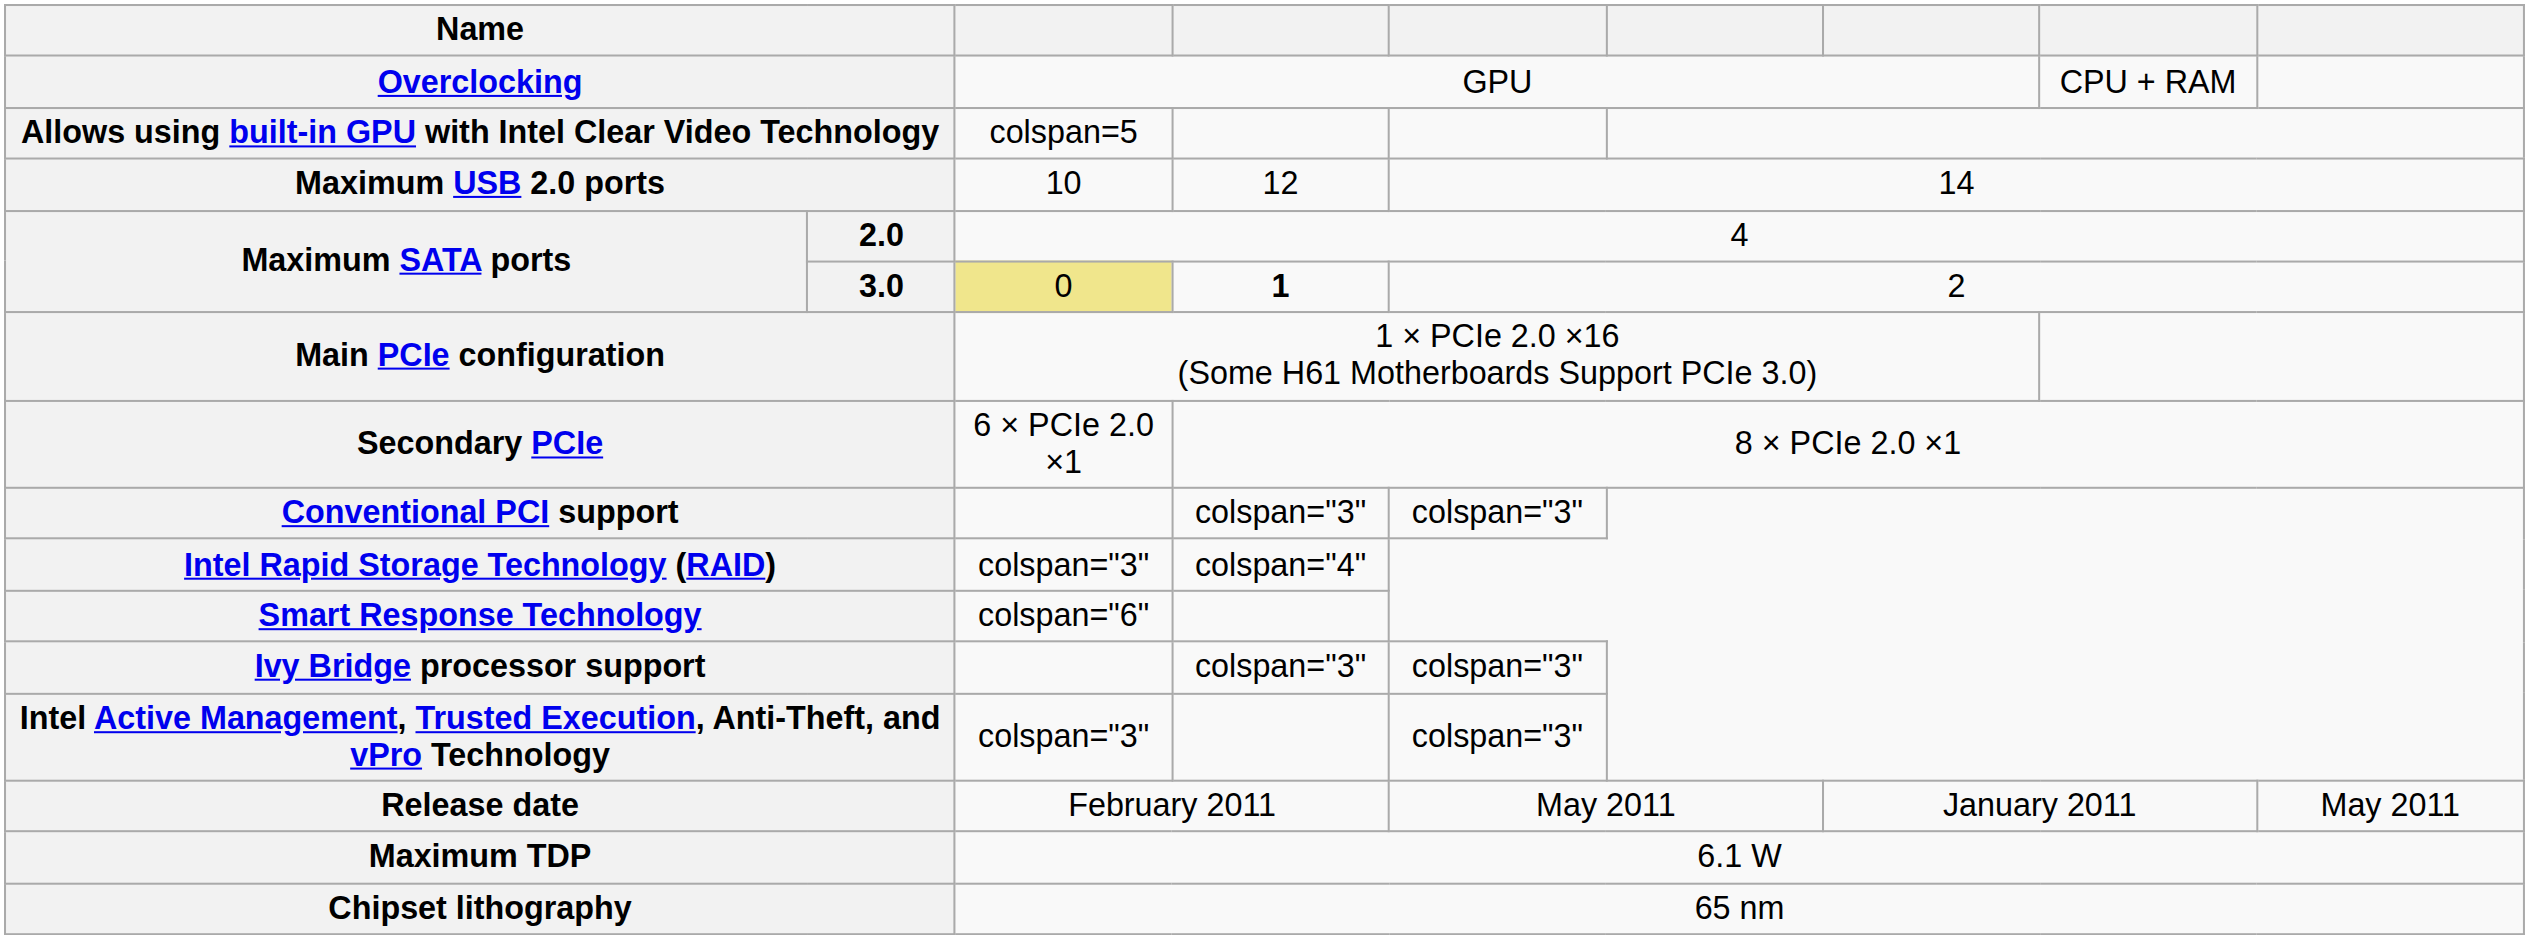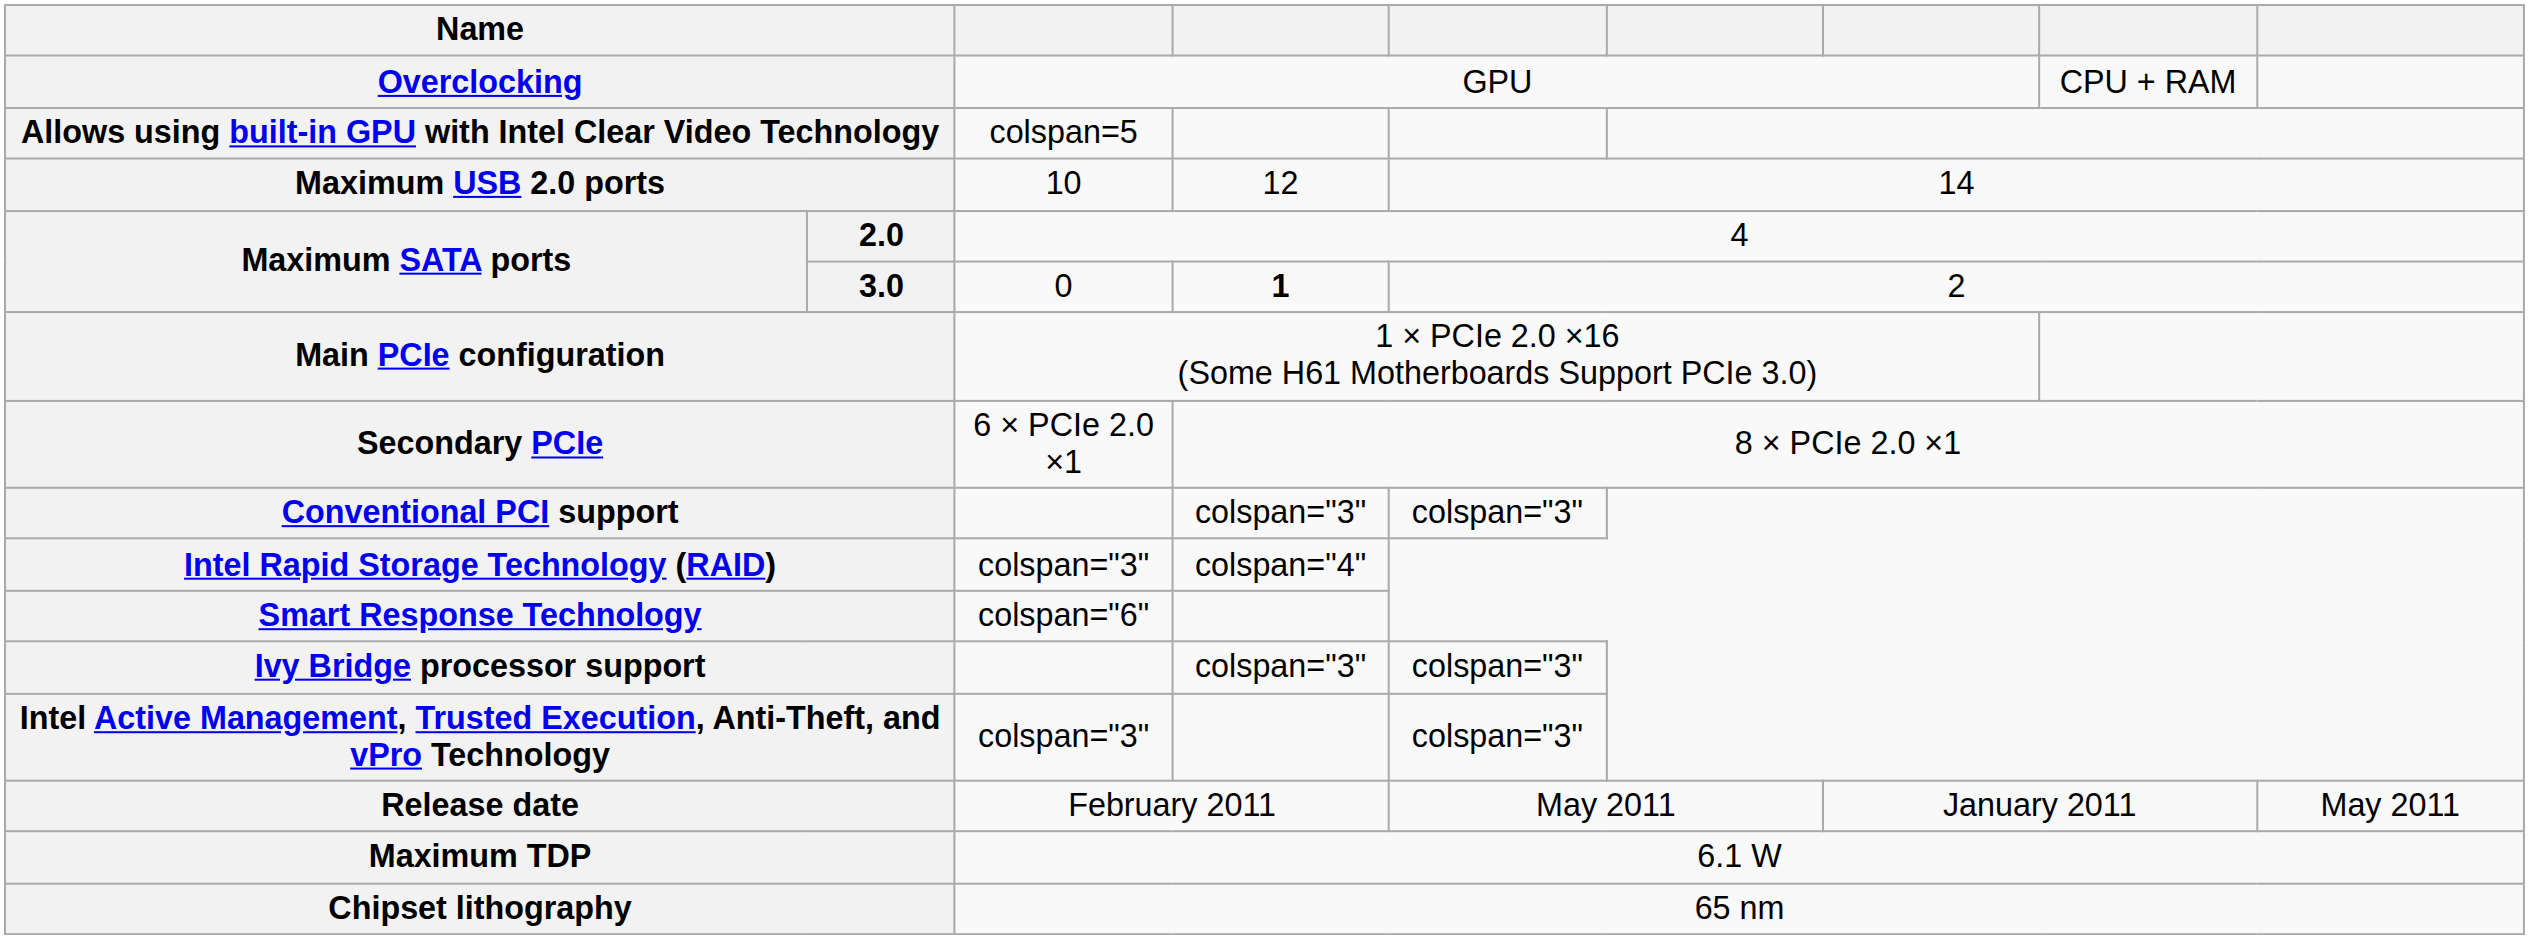3.0 | column 3: khaki background -> no background
